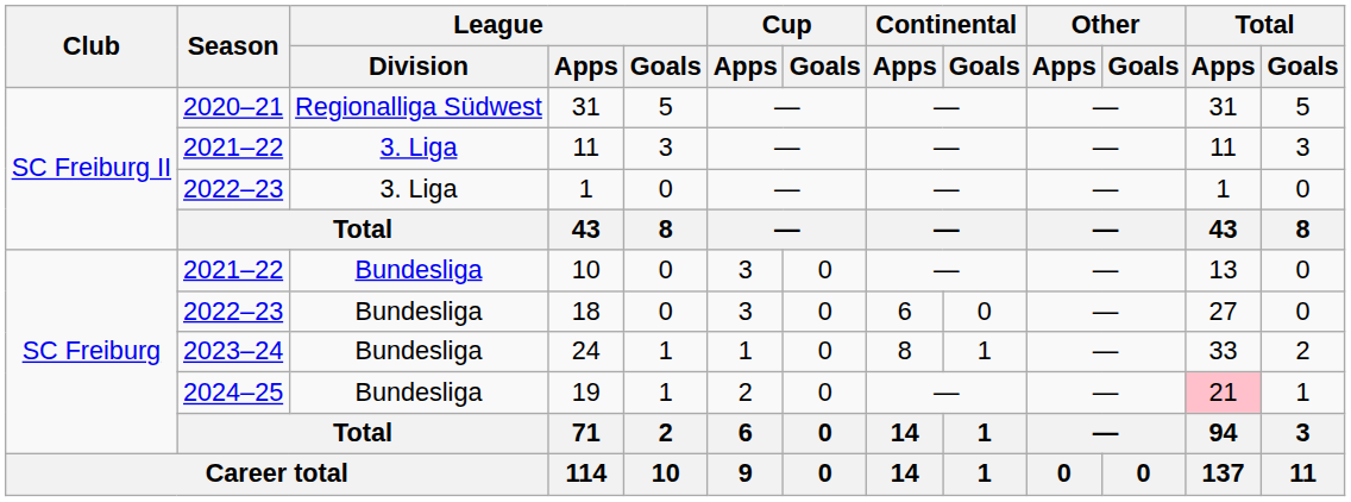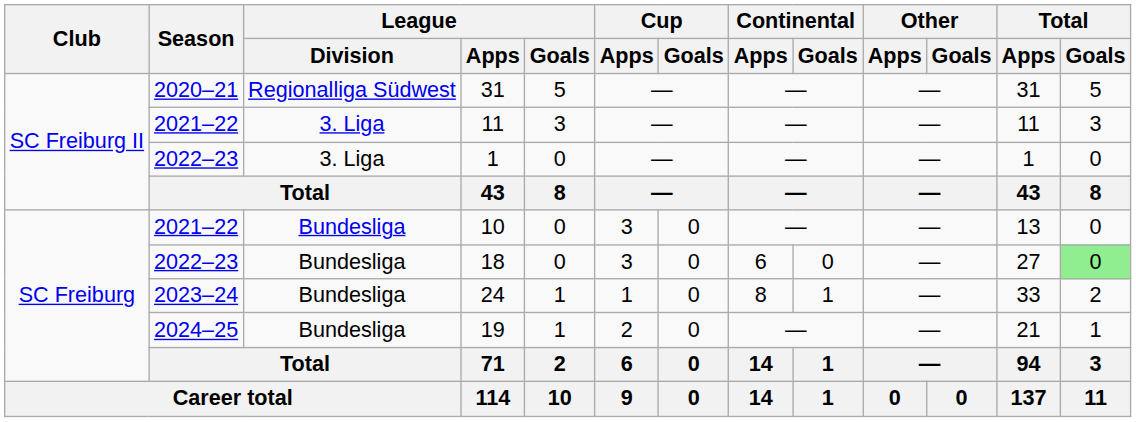18 | Total / Goals: no background -> lightgreen background
19 | Total / Apps: pink background -> no background
